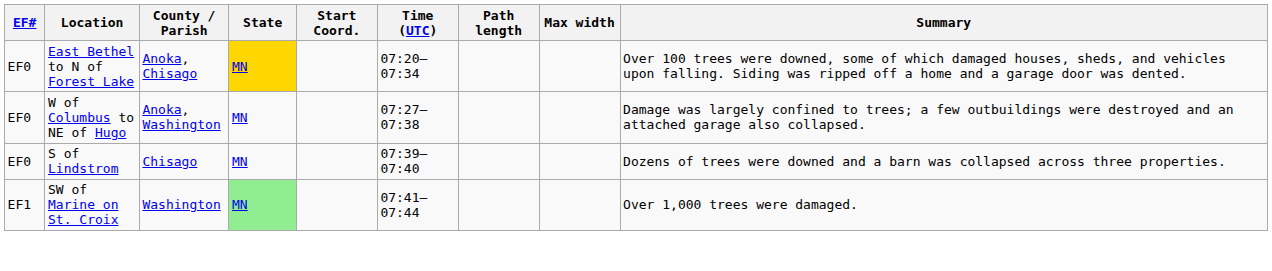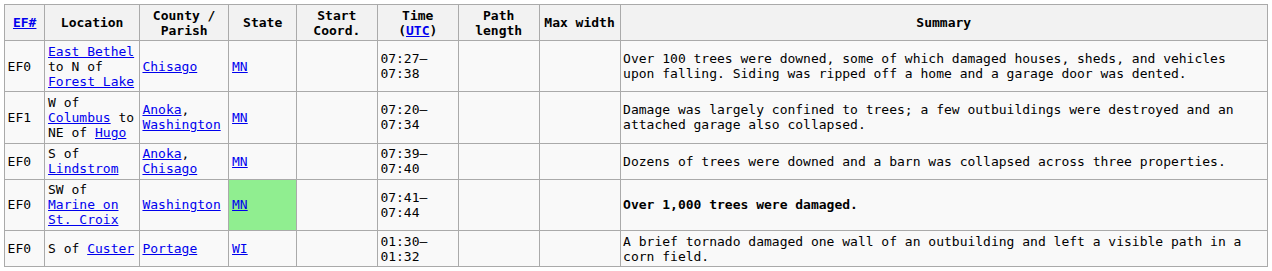East Bethel to N of Forest Lake | County / Parish: Anoka, Chisago -> Chisago
East Bethel to N of Forest Lake | State: gold background -> no background
East Bethel to N of Forest Lake | Time (UTC): 07:20–07:34 -> 07:27–07:38
W of Columbus to NE of Hugo | EF#: EF0 -> EF1
W of Columbus to NE of Hugo | Time (UTC): 07:27–07:38 -> 07:20–07:34
S of Lindstrom | County / Parish: Chisago -> Anoka, Chisago
SW of Marine on St. Croix | EF#: EF1 -> EF0
SW of Marine on St. Croix | Summary: normal -> bold
+ row: EF0 | S of Custer | Portage | WI | 01:30–01:32 | A brief tornado damaged one wall of an outbuilding and left a visible path in a corn field.
